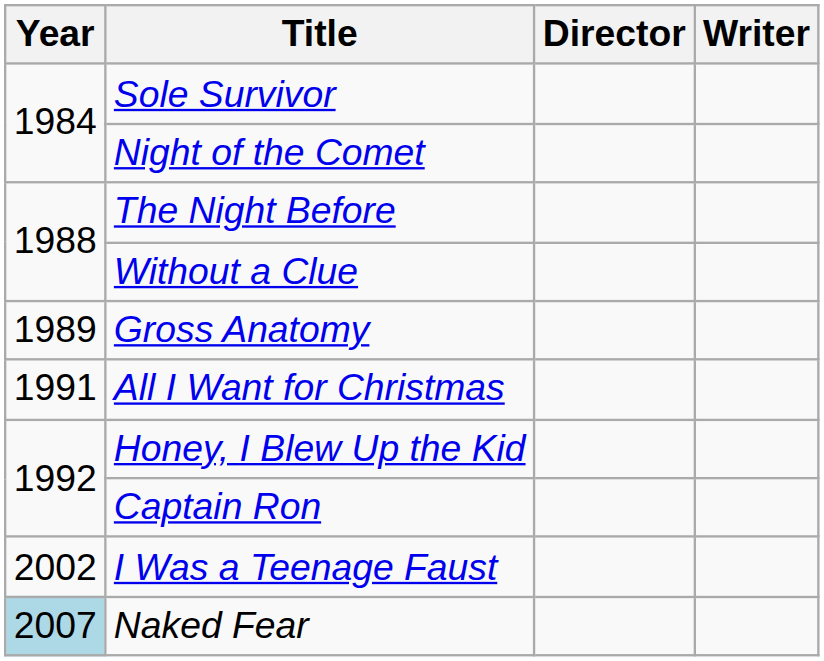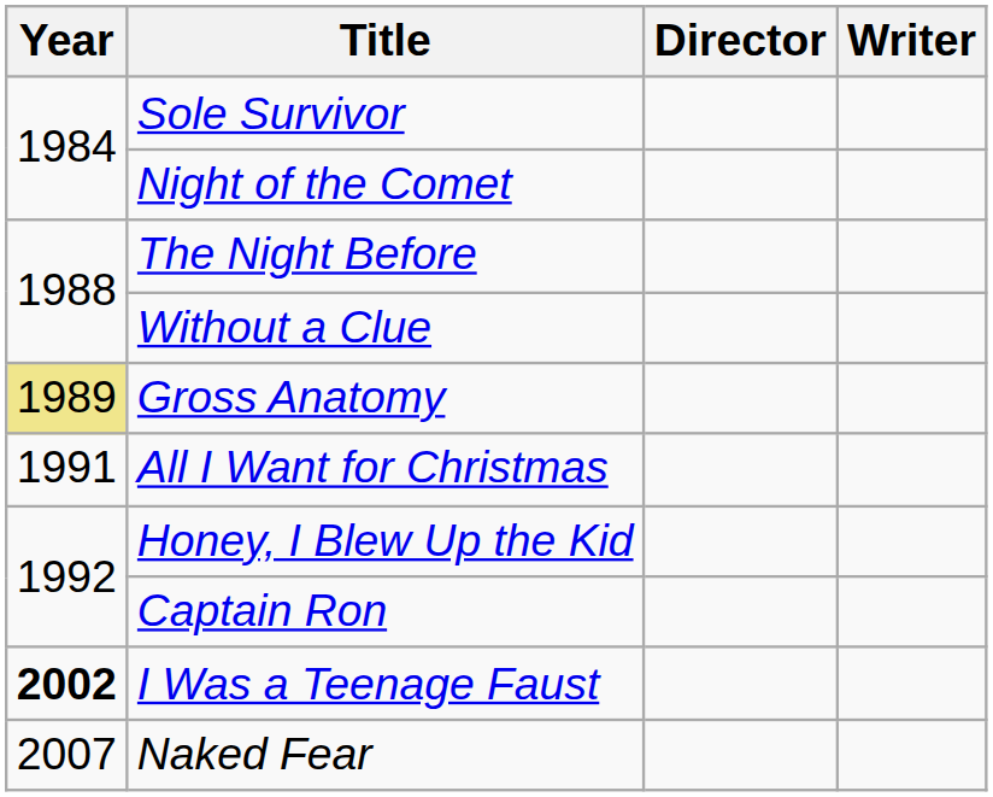Gross Anatomy | Year: no background -> khaki background
I Was a Teenage Faust | Year: normal -> bold
Naked Fear | Year: lightblue background -> no background
